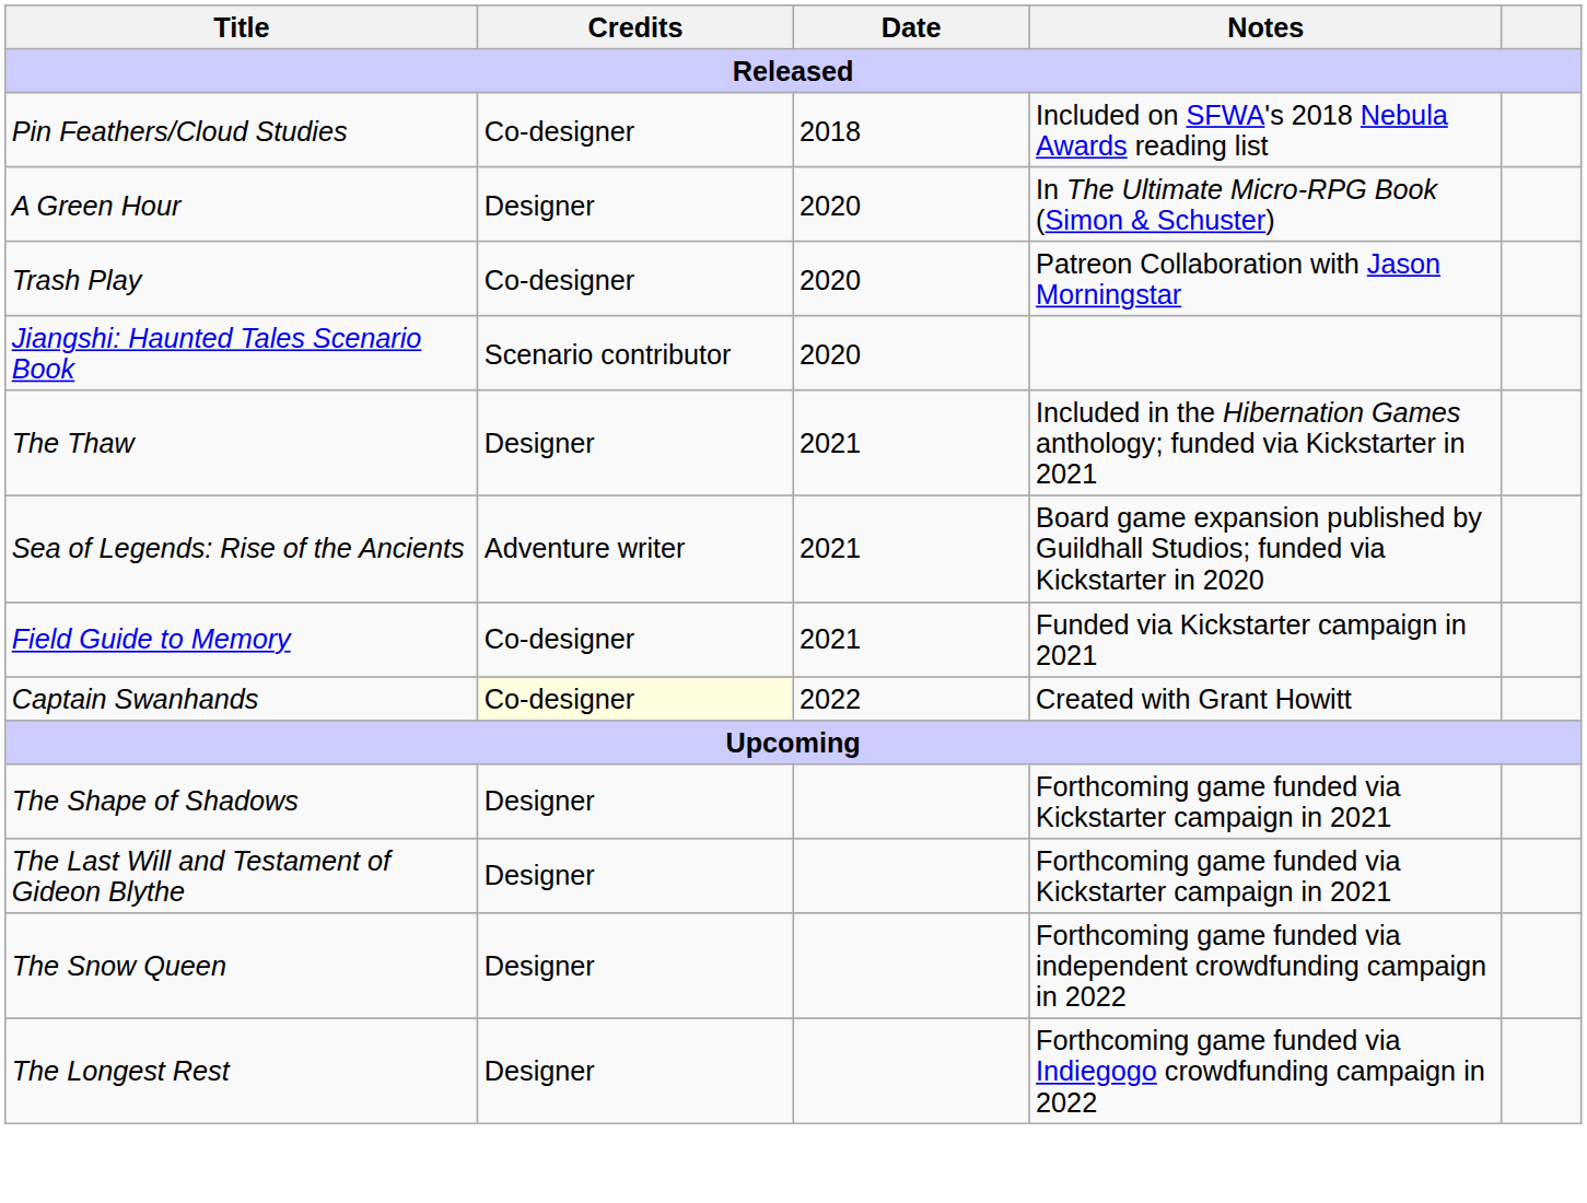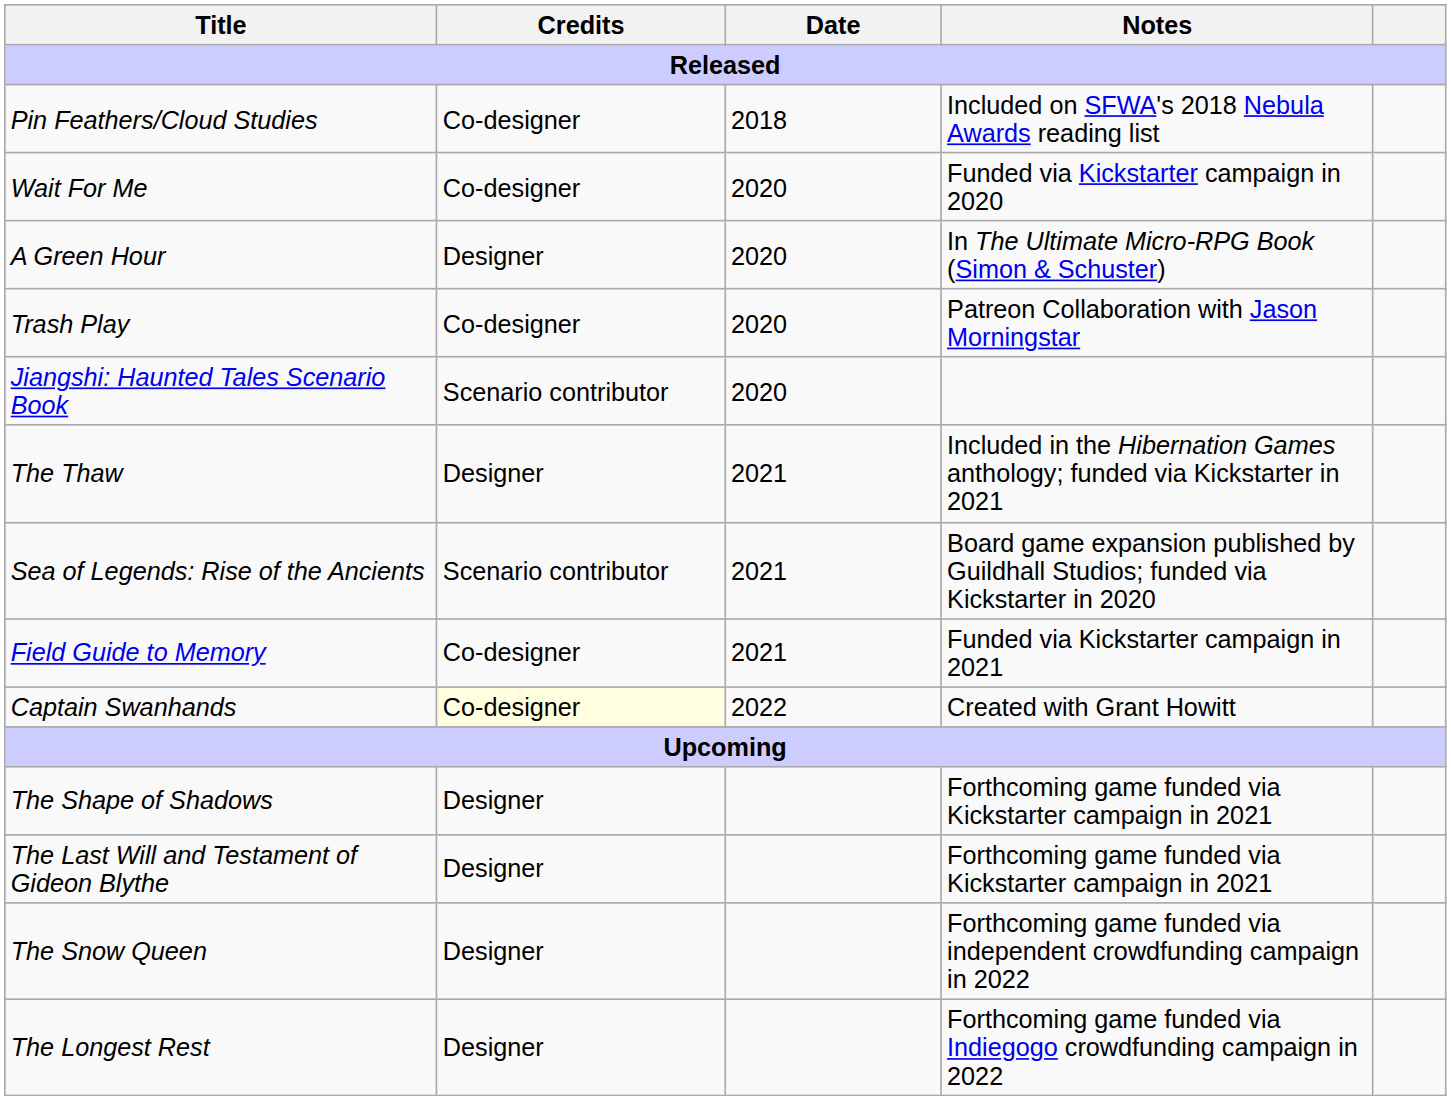+ row: Wait For Me | Co-designer | 2020 | Funded via Kickstarter campaign in 2020
Sea of Legends: Rise of the Ancients | Credits: Adventure writer -> Scenario contributor
